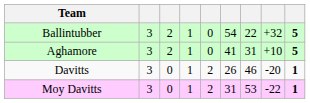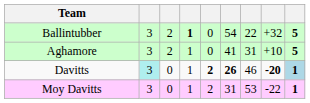Ballintubber | column 4: normal -> bold
Davitts | column 2: no background -> paleturquoise background
Davitts | column 5: normal -> bold
Davitts | column 6: normal -> bold
Davitts | column 8: normal -> bold
Davitts | column 9: no background -> lightblue background
